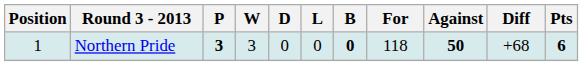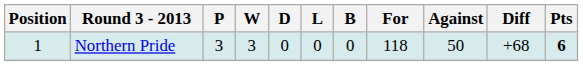Northern Pride | P: bold -> normal
Northern Pride | B: bold -> normal
Northern Pride | Against: bold -> normal
